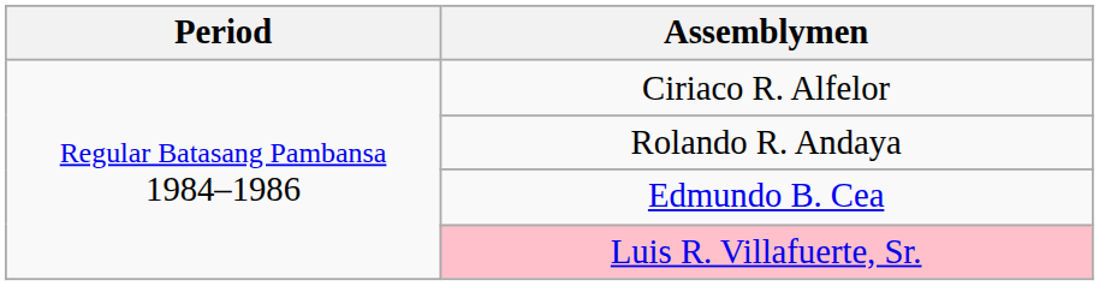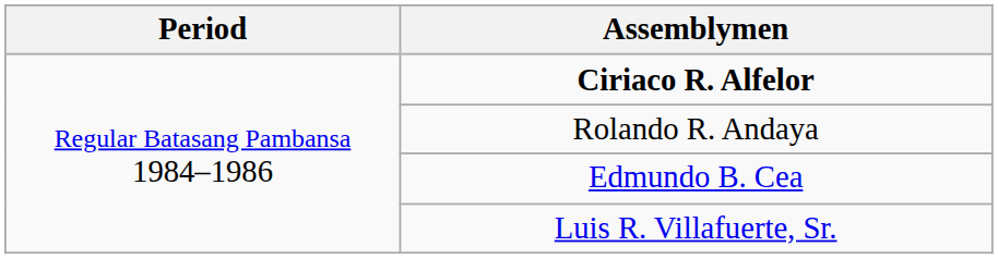Ciriaco R. Alfelor | Assemblymen: normal -> bold
Luis R. Villafuerte, Sr. | Assemblymen: pink background -> no background
